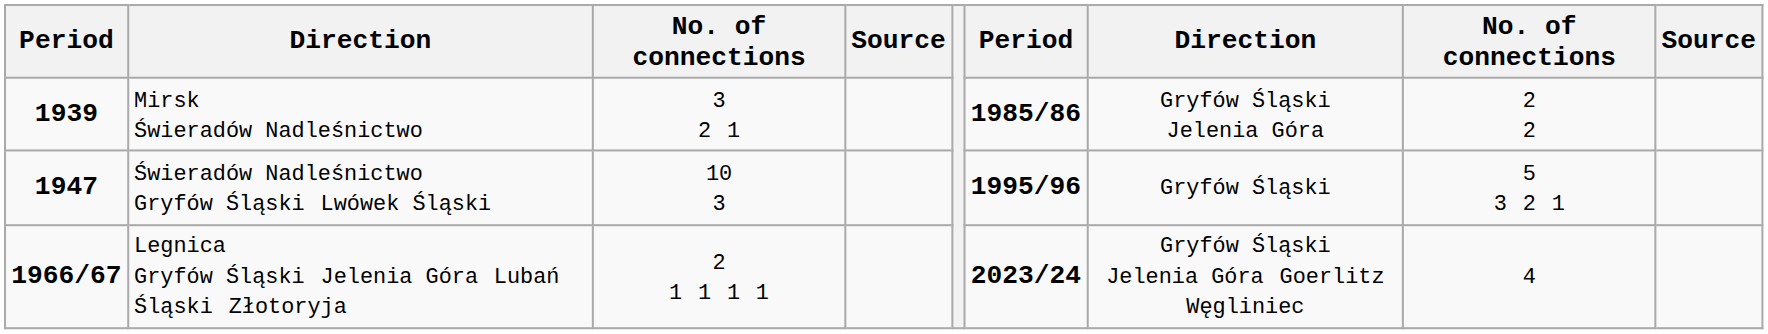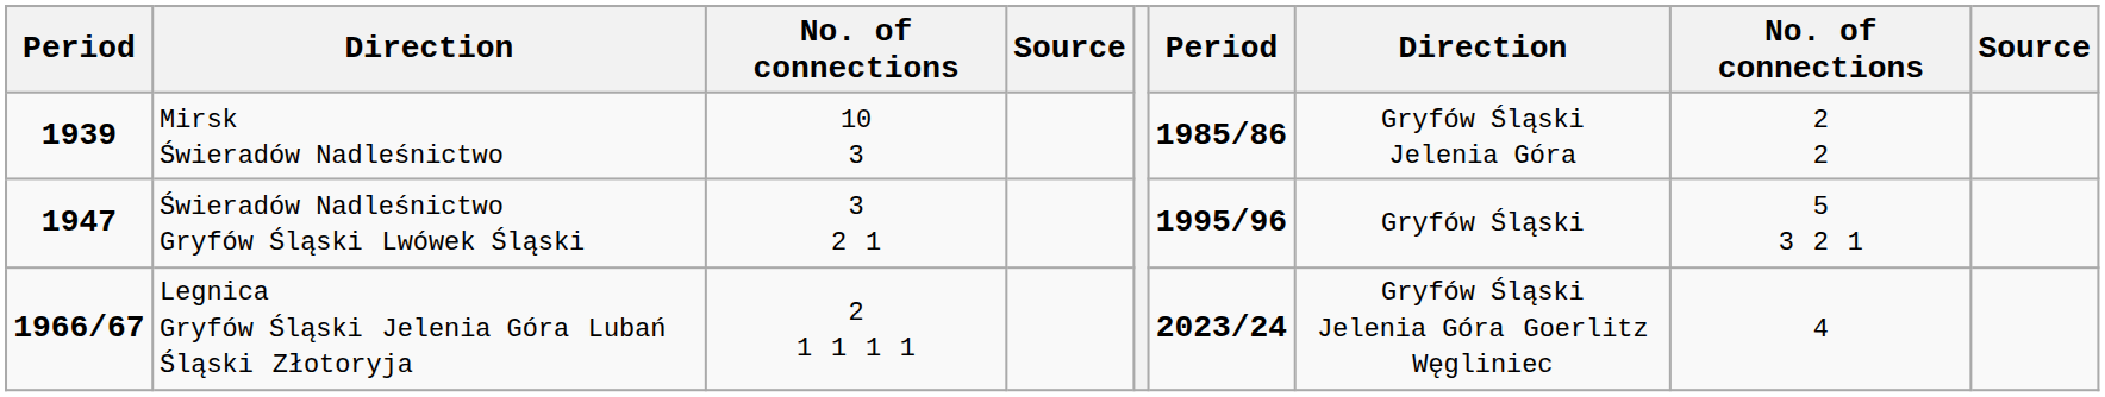Mirsk Świeradów Nadleśnictwo | column 3: 3 2 1 -> 10 3
Świeradów Nadleśnictwo Gryfów Śląski Lwówek Śląski | column 3: 10 3 -> 3 2 1
